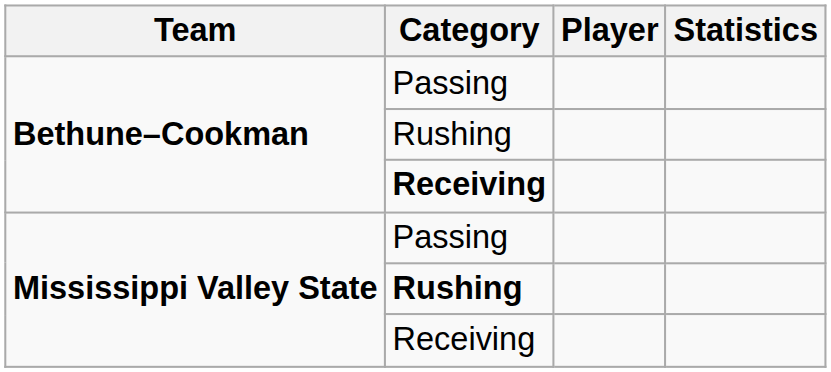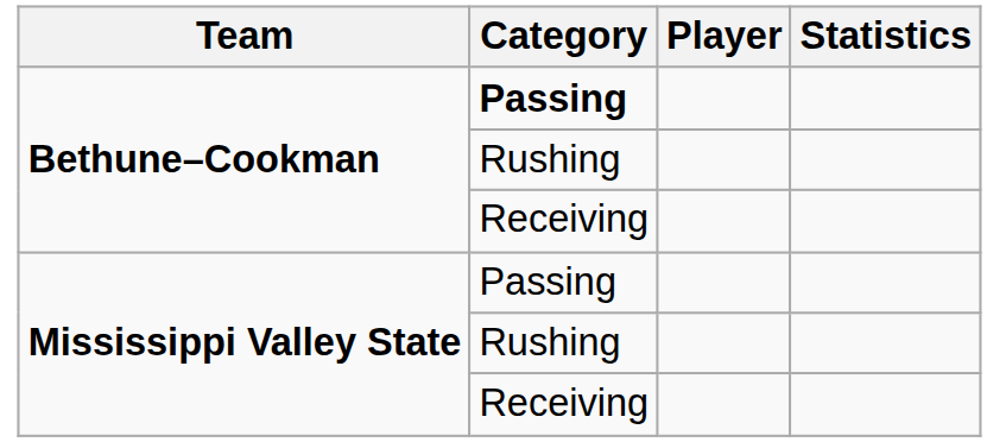Bethune–Cookman / Passing | Category: normal -> bold
Bethune–Cookman / Receiving | Category: bold -> normal
Mississippi Valley State / Rushing | Category: bold -> normal
